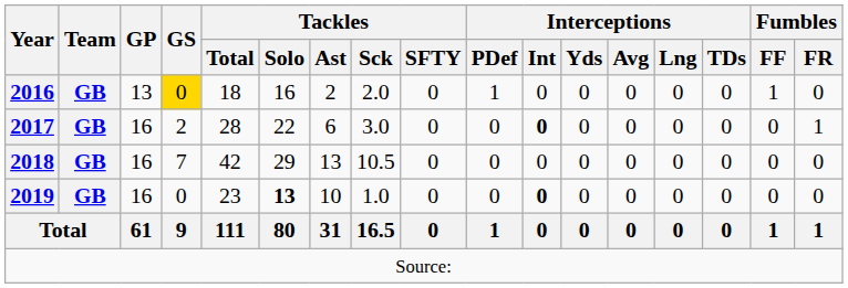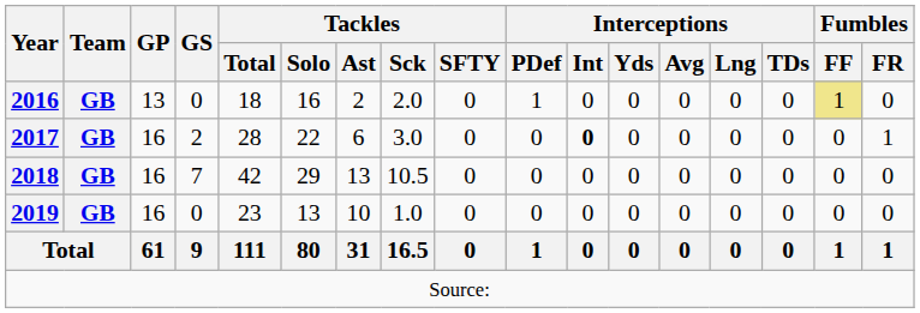2016 | GS: gold background -> no background
2016 | Fumbles / FF: no background -> khaki background
2019 | Tackles / Solo: bold -> normal
2019 | Interceptions / Int: bold -> normal
